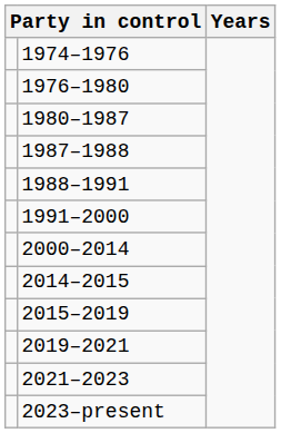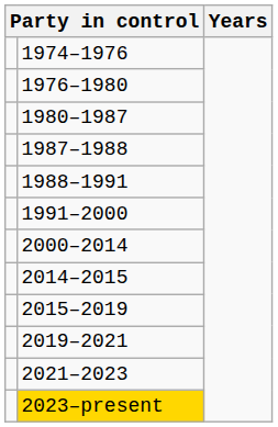2023–present | column 2: no background -> gold background
